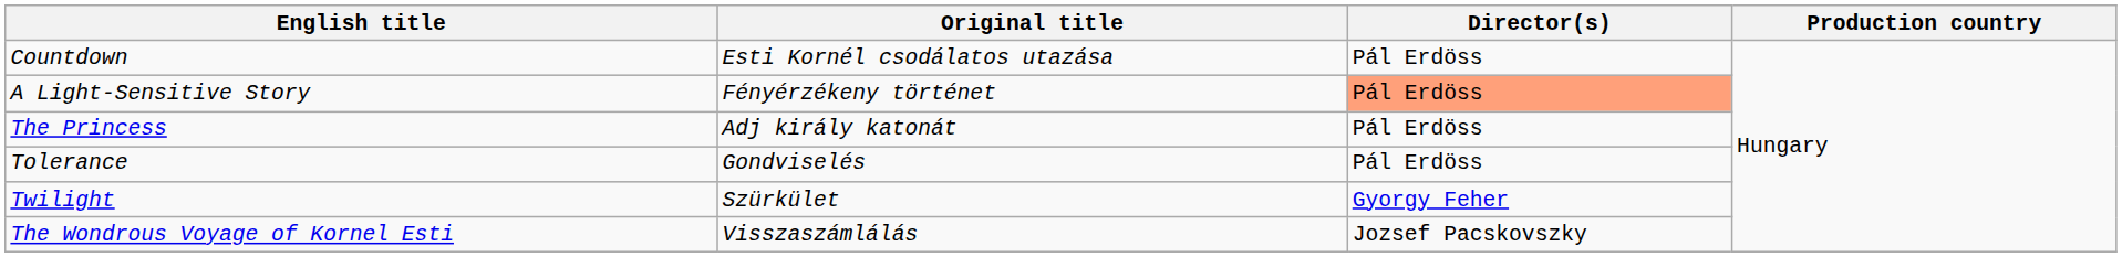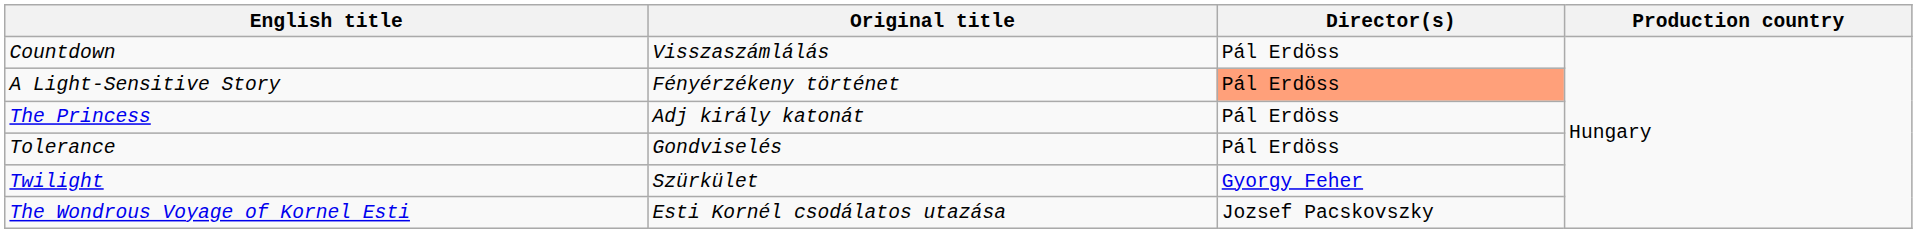Countdown | Original title: Esti Kornél csodálatos utazása -> Visszaszámlálás
The Wondrous Voyage of Kornel Esti | Original title: Visszaszámlálás -> Esti Kornél csodálatos utazása
